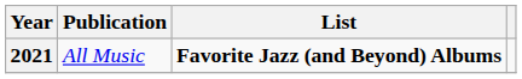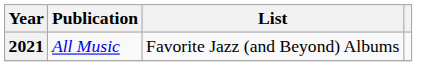row 2 | List: bold -> normal
